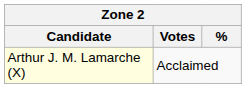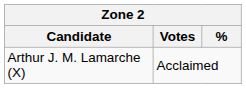Arthur J. M. Lamarche (X) | Candidate: lightyellow background -> no background
